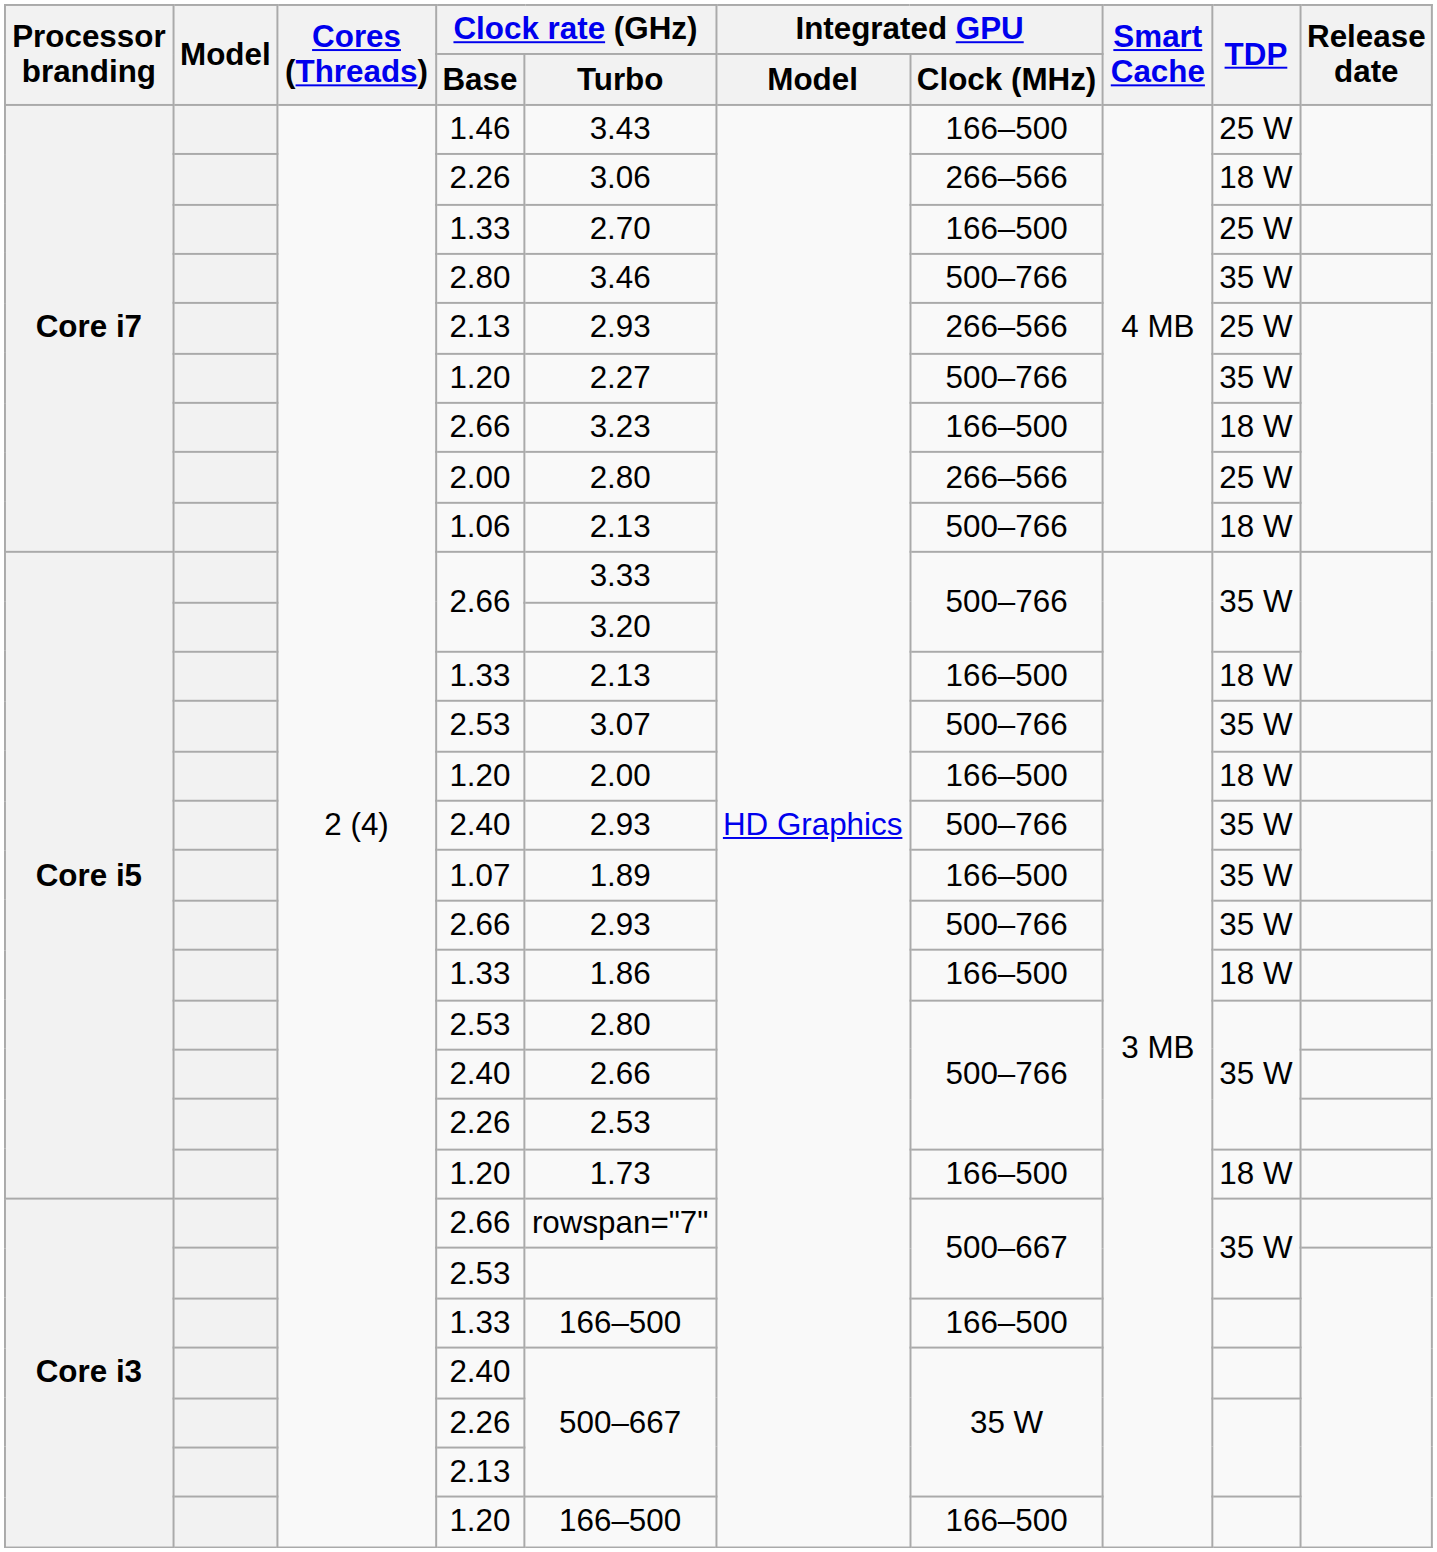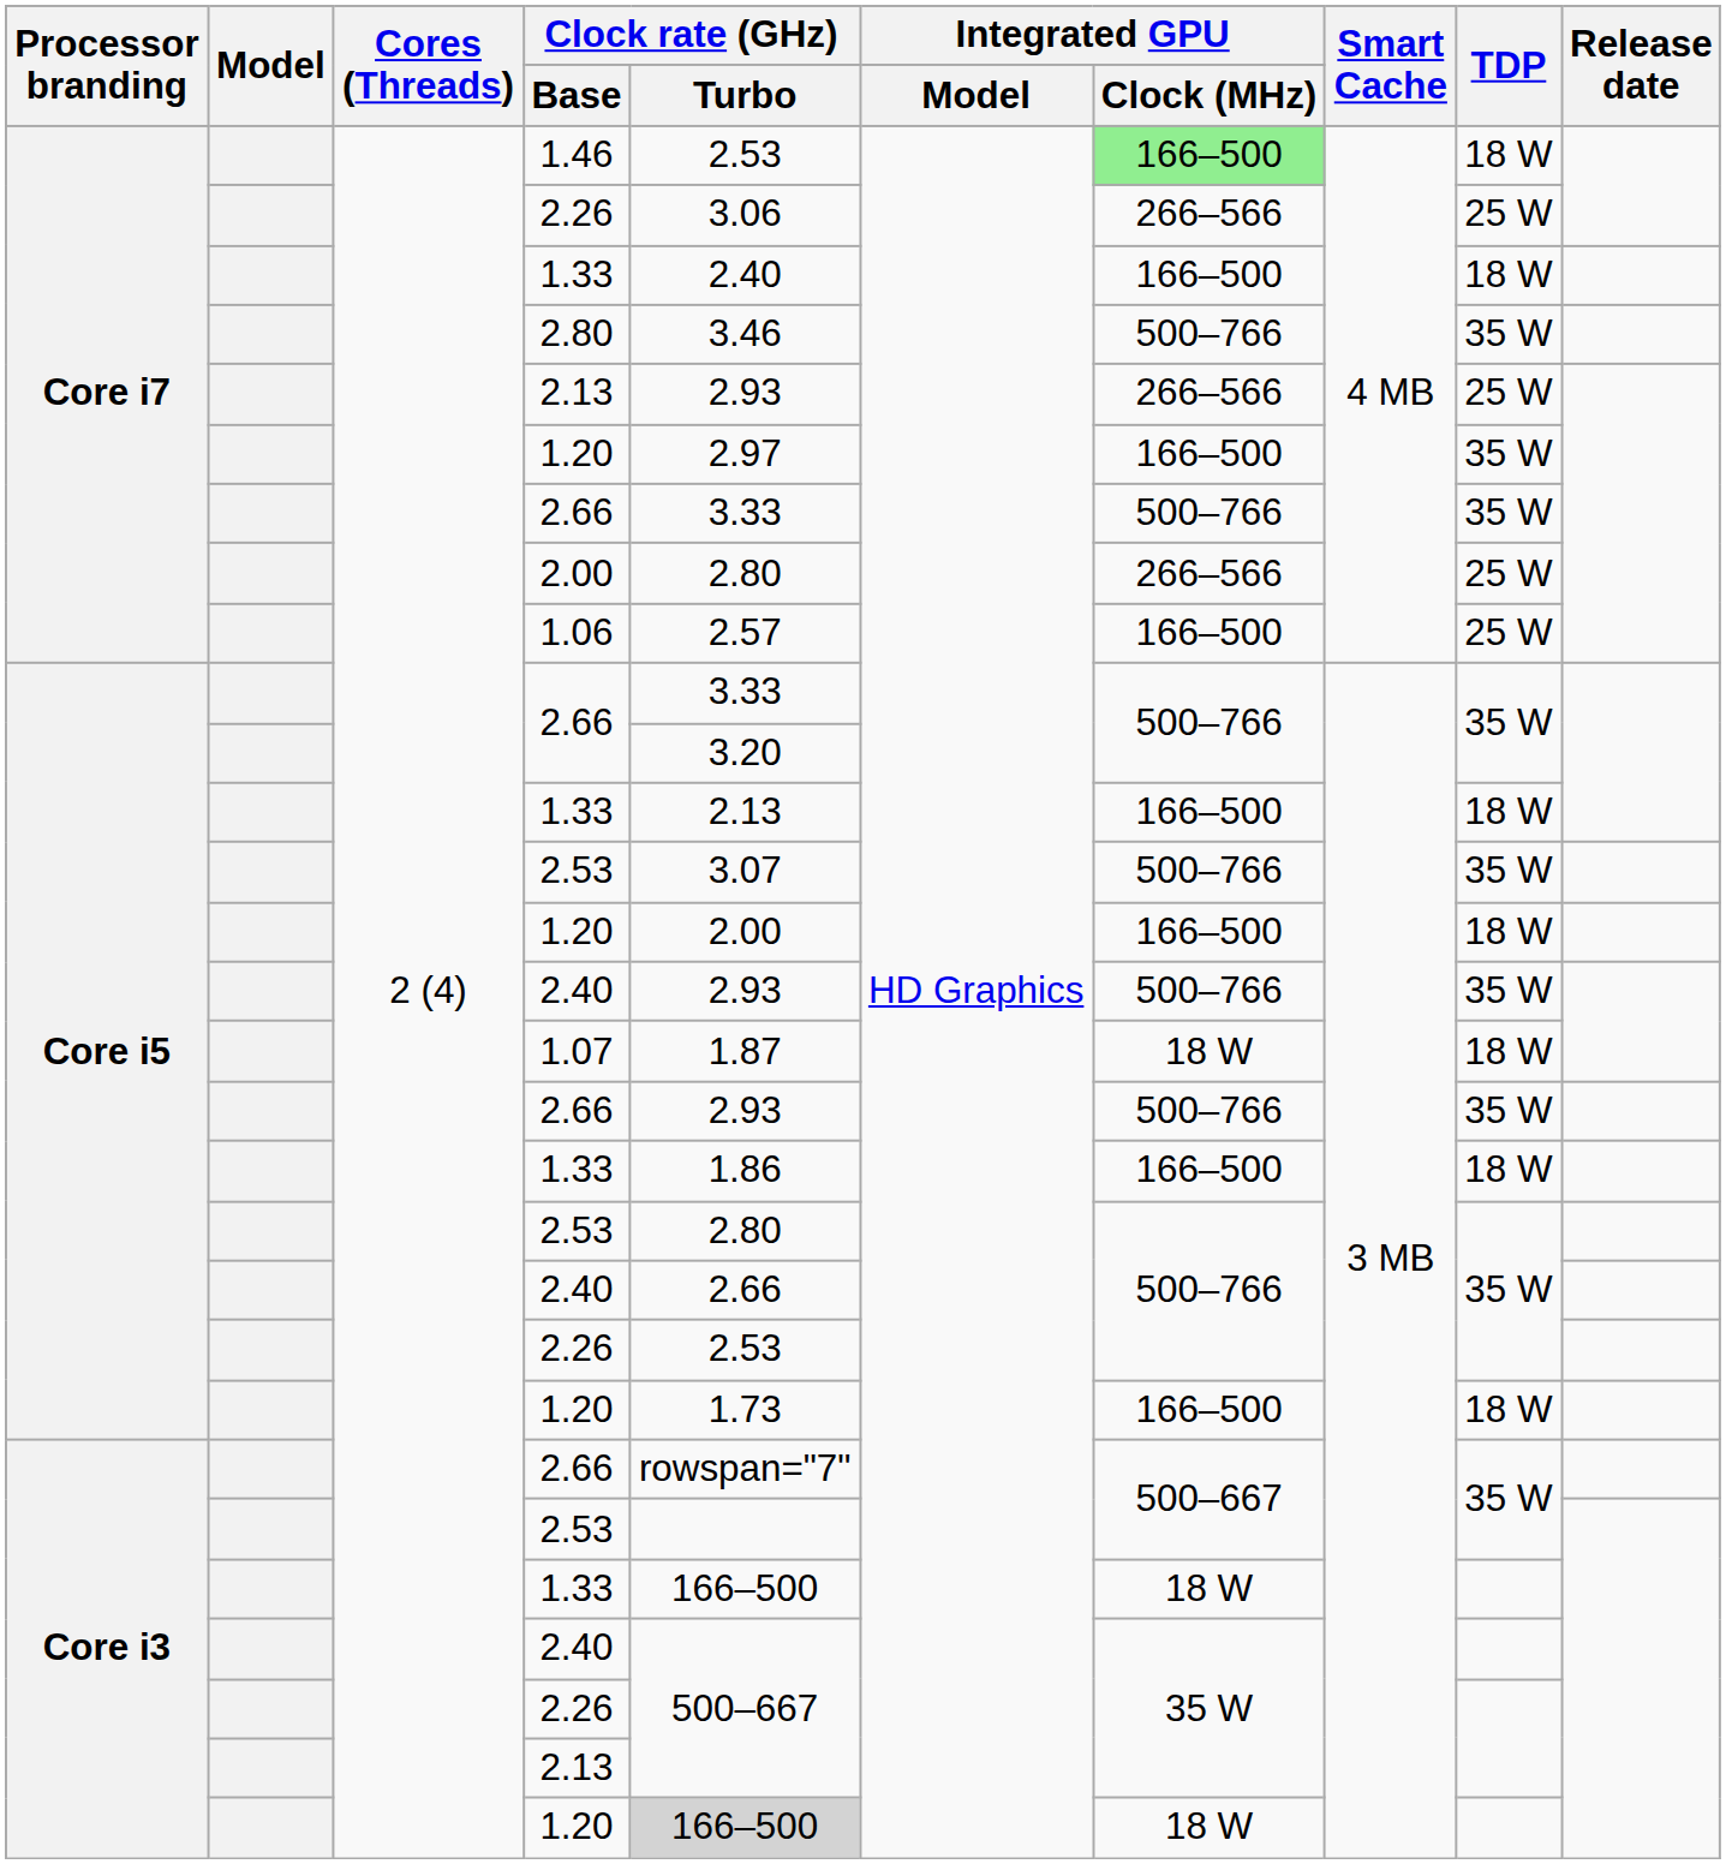1.46 | Clock rate (GHz) / Turbo: 3.43 -> 2.53
1.46 | Integrated GPU / Clock (MHz): no background -> lightgreen background
1.46 | TDP: 25 W -> 18 W
Core i7 / 2.26 | TDP: 18 W -> 25 W
Core i7 / 1.33 | Clock rate (GHz) / Turbo: 2.70 -> 2.40
Core i7 / 1.33 | TDP: 25 W -> 18 W
Core i7 / 1.20 | Clock rate (GHz) / Turbo: 2.27 -> 2.97
Core i7 / 1.20 | Integrated GPU / Clock (MHz): 500–766 -> 166–500
Core i7 / 2.66 | Clock rate (GHz) / Turbo: 3.23 -> 3.33
Core i7 / 2.66 | Integrated GPU / Clock (MHz): 166–500 -> 500–766
Core i7 / 2.66 | TDP: 18 W -> 35 W
1.06 | Clock rate (GHz) / Turbo: 2.13 -> 2.57
1.06 | Integrated GPU / Clock (MHz): 500–766 -> 166–500
1.06 | TDP: 18 W -> 25 W
1.07 | Clock rate (GHz) / Turbo: 1.89 -> 1.87
1.07 | Integrated GPU / Clock (MHz): 166–500 -> 18 W
1.07 | TDP: 35 W -> 18 W
Core i3 / 1.33 | Integrated GPU / Clock (MHz): 166–500 -> 18 W
Core i3 / 1.20 | Clock rate (GHz) / Turbo: no background -> lightgrey background
Core i3 / 1.20 | Integrated GPU / Clock (MHz): 166–500 -> 18 W
